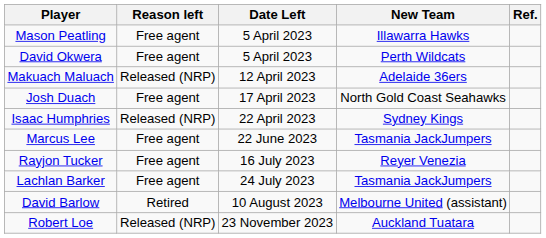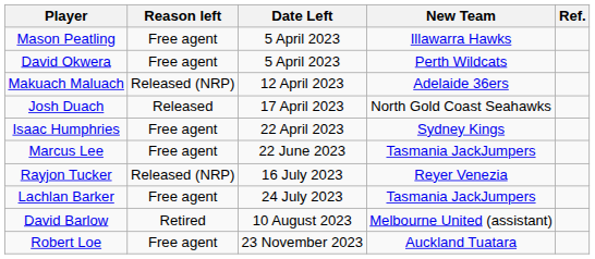Josh Duach | Reason left: Free agent -> Released
Isaac Humphries | Reason left: Released (NRP) -> Free agent
Rayjon Tucker | Reason left: Free agent -> Released (NRP)
Robert Loe | Reason left: Released (NRP) -> Free agent
